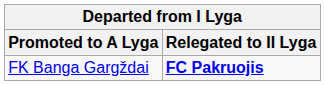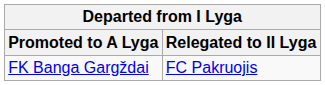FK Banga Gargždai | Relegated to II Lyga: bold -> normal
